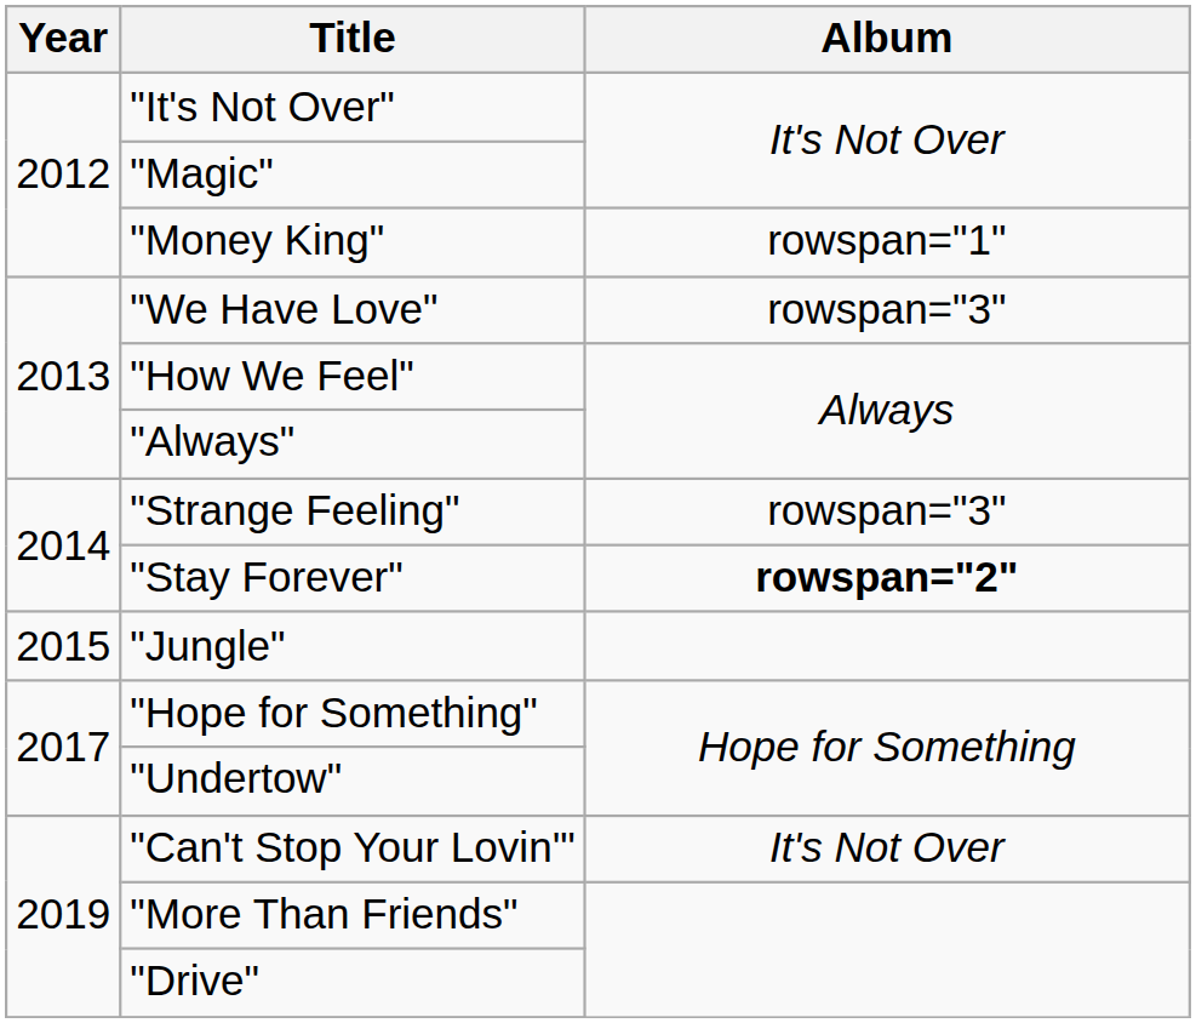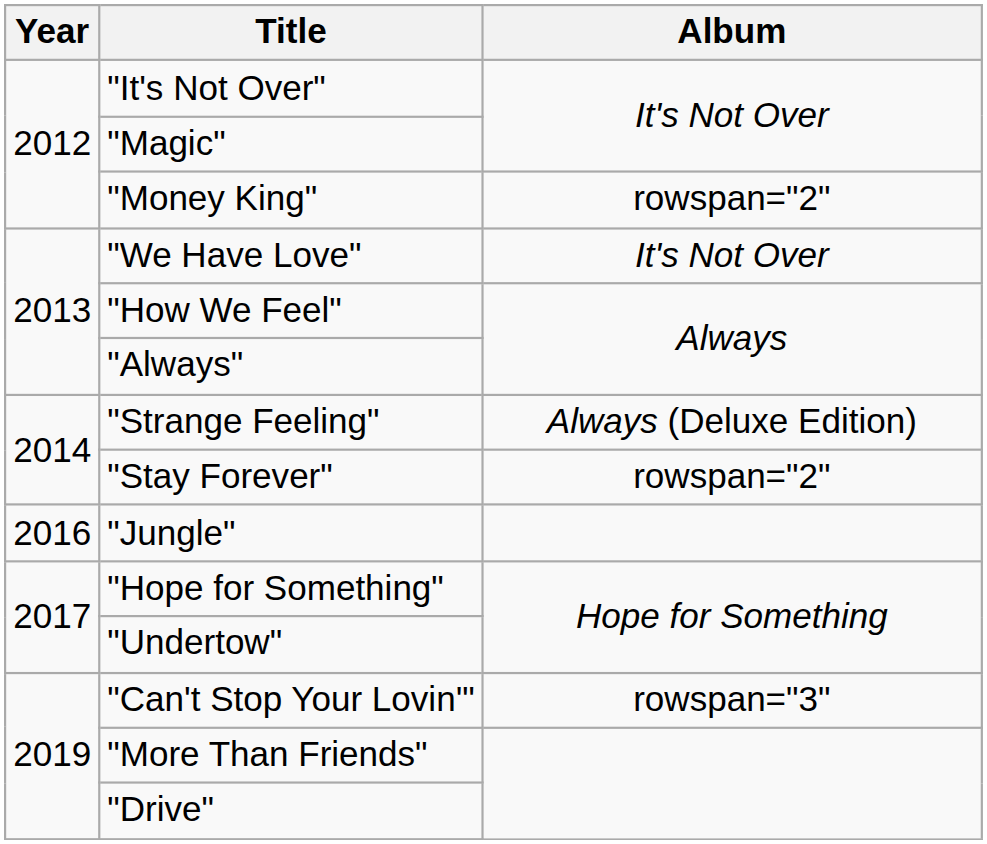"Money King" | Album: rowspan="1" -> rowspan="2"
"We Have Love" | Album: rowspan="3" -> It's Not Over
"Strange Feeling" | Album: rowspan="3" -> Always (Deluxe Edition)
"Stay Forever" | Album: bold -> normal
"Jungle" | Year: 2015 -> 2016
"Can't Stop Your Lovin'" | Album: It's Not Over -> rowspan="3"
